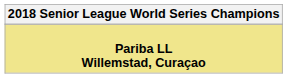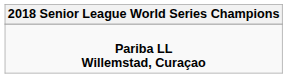row 2 | column 1: khaki background -> no background
